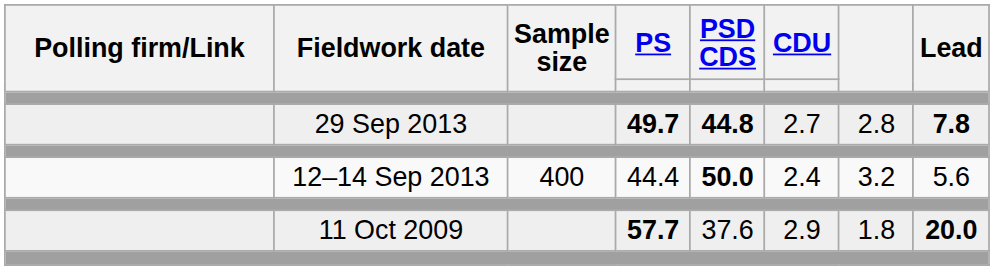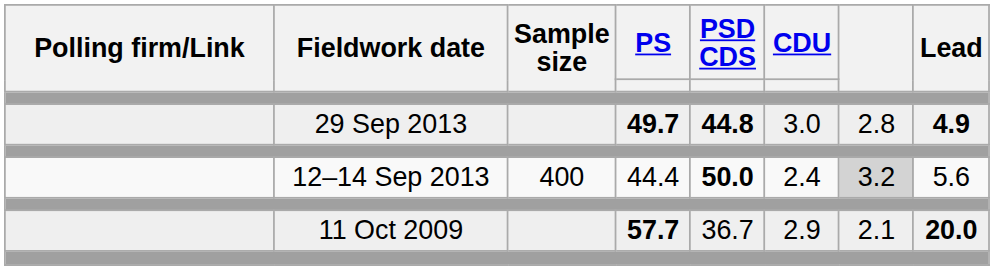29 Sep 2013 | CDU: 2.7 -> 3.0
29 Sep 2013 | Lead: 7.8 -> 4.9
12–14 Sep 2013 | column 7: no background -> lightgrey background
11 Oct 2009 | PSD CDS: 37.6 -> 36.7
11 Oct 2009 | column 7: 1.8 -> 2.1
